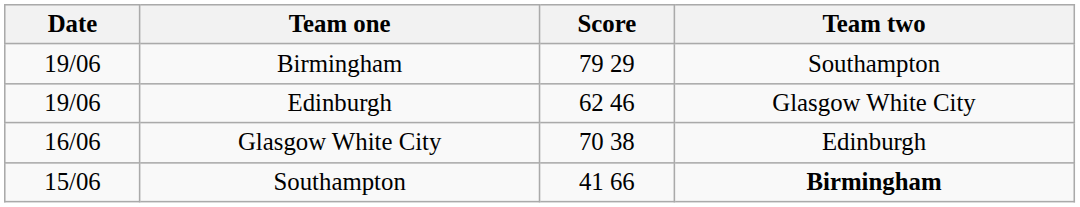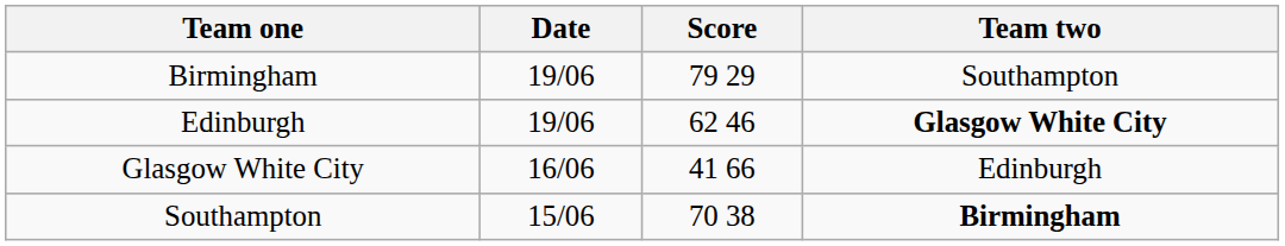columns swapped: Date <-> Team one
row 3 | Team two: normal -> bold
row 4 | Score: 70 38 -> 41 66
row 5 | Score: 41 66 -> 70 38
